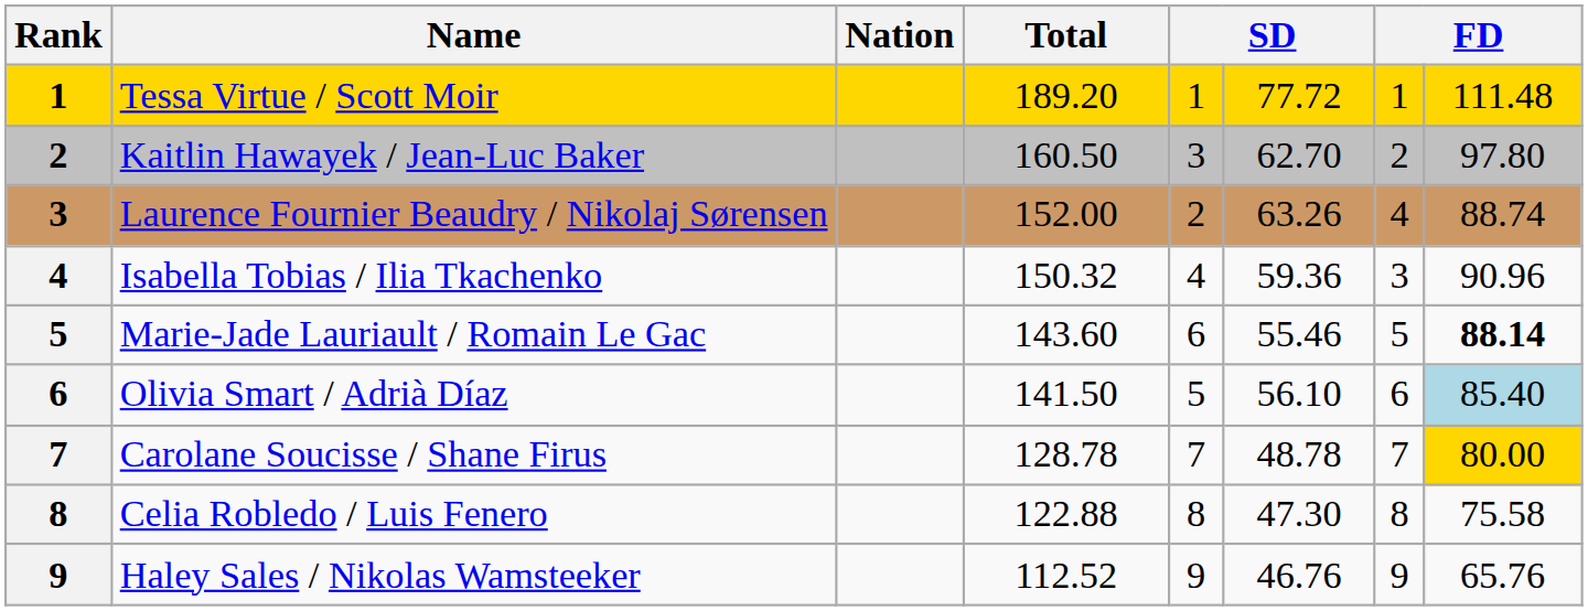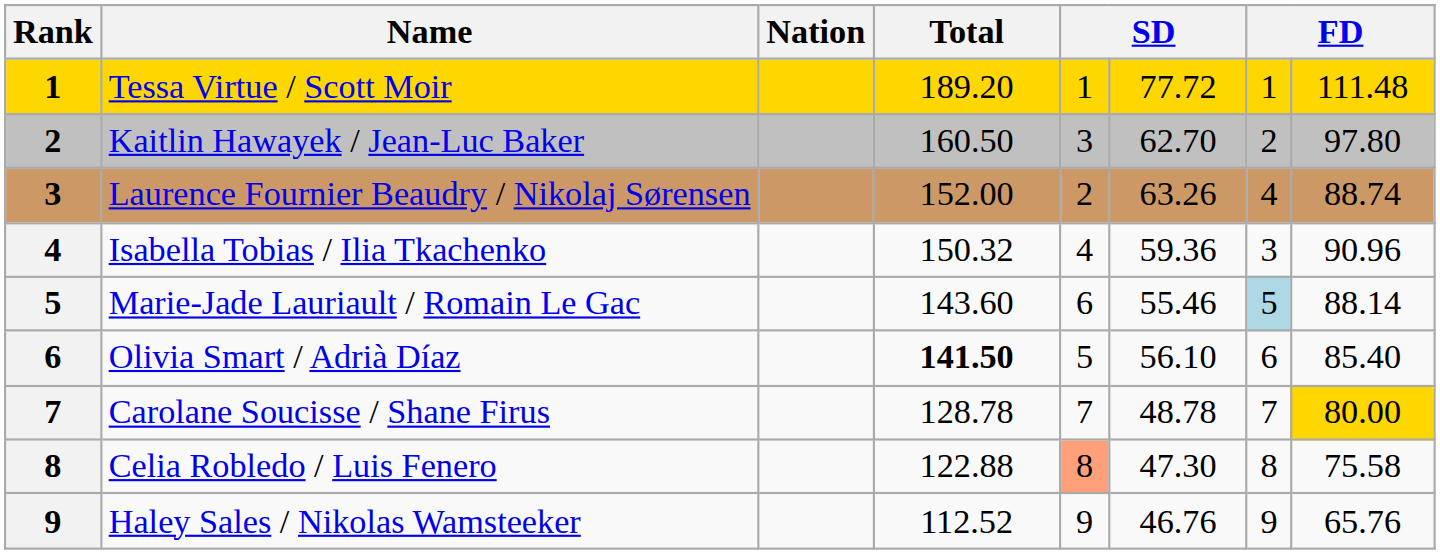Marie-Jade Lauriault / Romain Le Gac | column 7: no background -> lightblue background
Marie-Jade Lauriault / Romain Le Gac | column 8: bold -> normal
Olivia Smart / Adrià Díaz | Total: normal -> bold
Olivia Smart / Adrià Díaz | column 8: lightblue background -> no background
Celia Robledo / Luis Fenero | column 5: no background -> lightsalmon background
